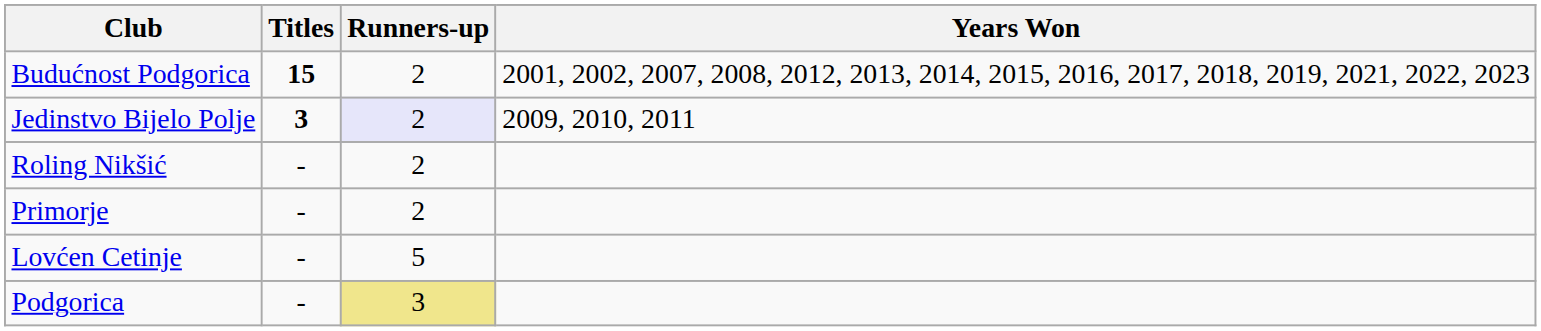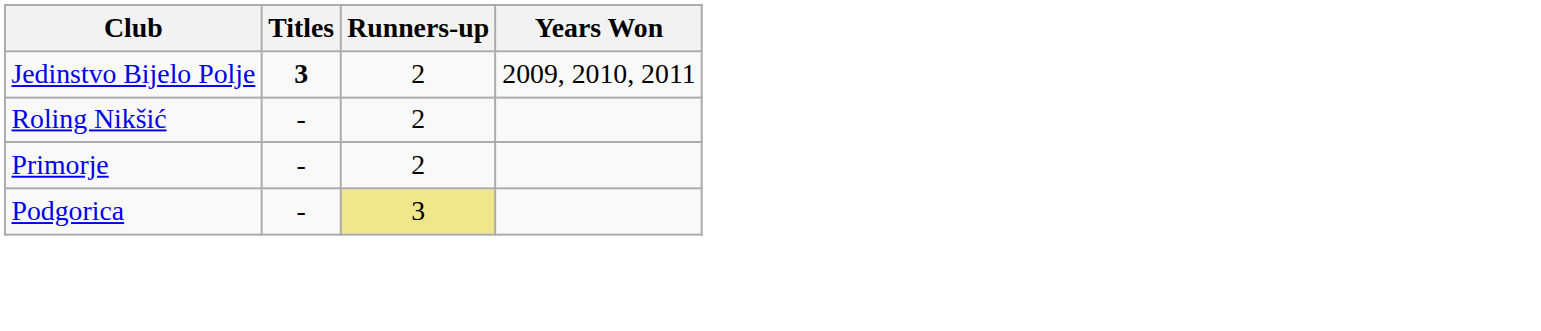- row: Budućnost Podgorica | 15 | 2 | 2001, 2002, 2007, 2008, 2012, 2013, 2014, 2015, 2016, 2017, 2018, 2019, 2021, 2022, 2023
Jedinstvo Bijelo Polje | Runners-up: lavender background -> no background
- row: Lovćen Cetinje | - | 5
